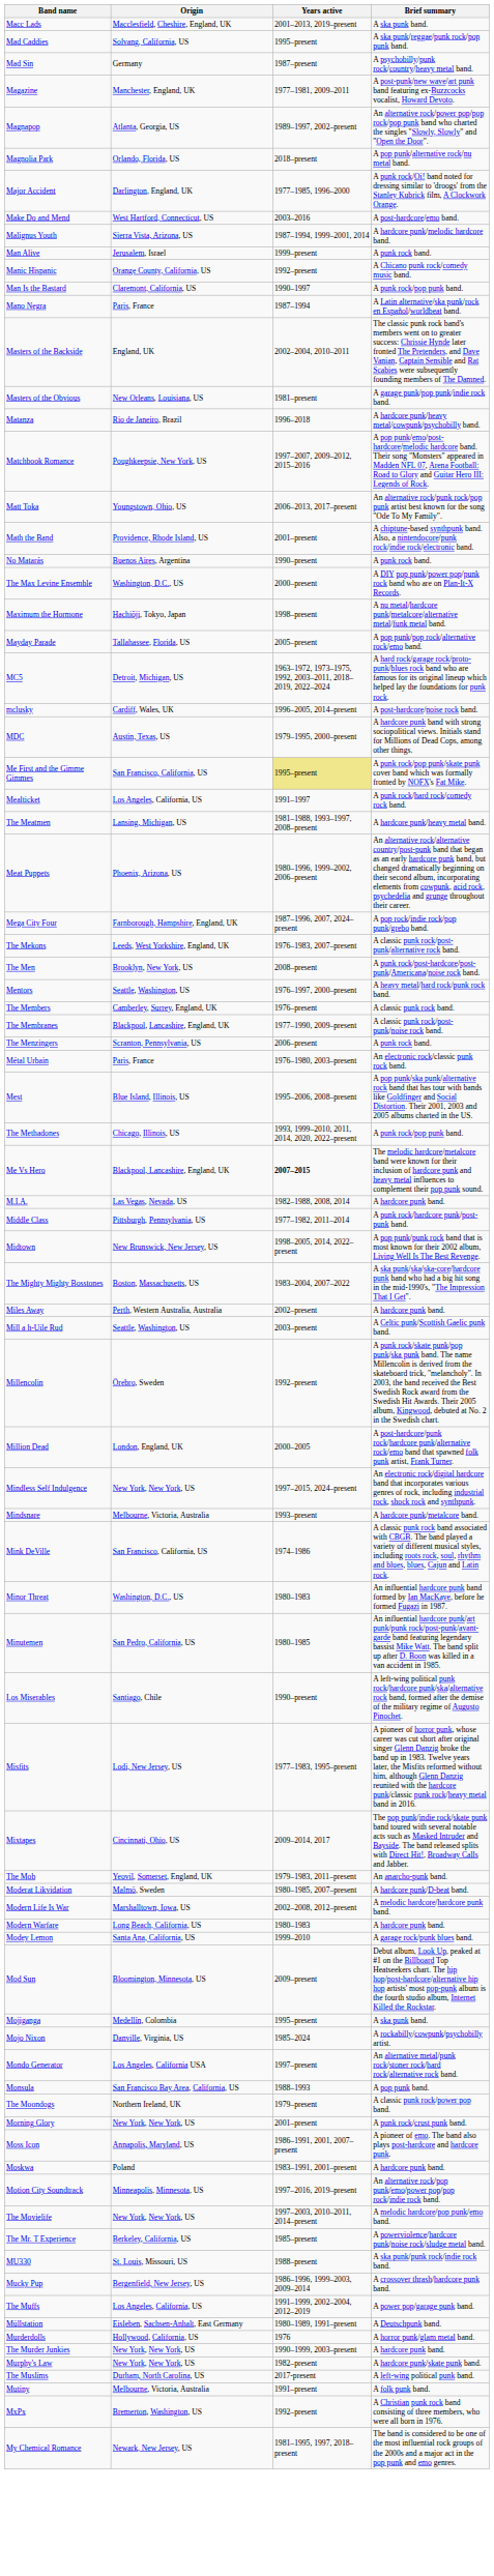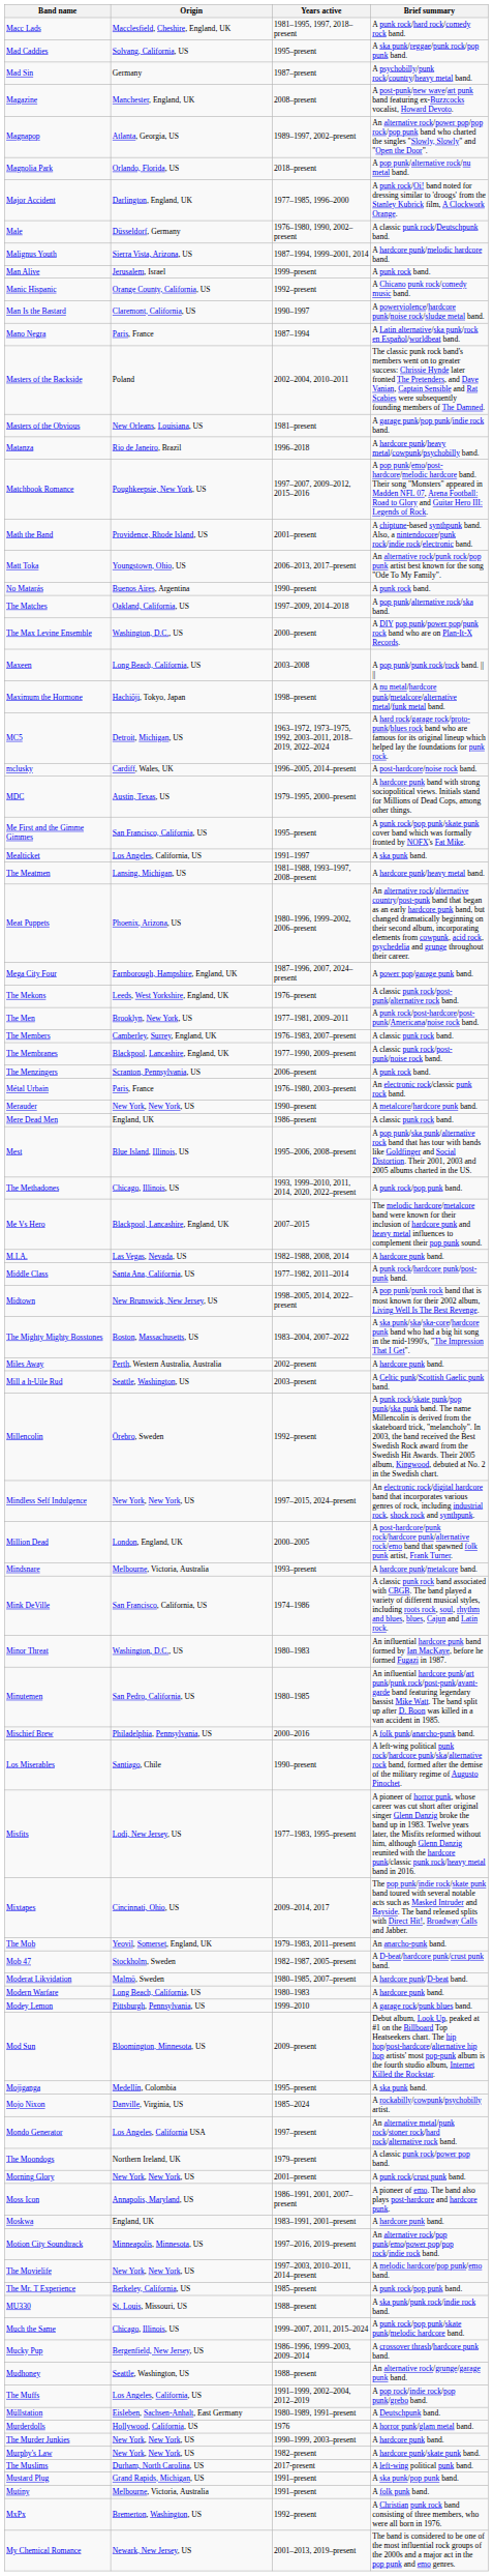Macc Lads | Years active: 2001–2013, 2019–present -> 1981–1995, 1997, 2018–present
Macc Lads | Brief summary: A ska punk band. -> A punk rock/hard rock/comedy rock band.
Magazine | Years active: 1977–1981, 2009–2011 -> 2008–present
- row: Make Do and Mend | West Hartford, Connecticut, US | 2003–2016 | A post-hardcore/emo band.
+ row: Male | Düsseldorf, Germany | 1976–1980, 1990, 2002–present | A classic punk rock/Deutschpunk band.
Man Is the Bastard | Brief summary: A punk rock/pop punk band. -> A powerviolence/hardcore punk/noise rock/sludge metal band.
Masters of the Backside | Origin: England, UK -> Poland
rows swapped: Math the Band <-> Matt Toka
+ row: The Matches | Oakland, California, US | 1997–2009, 2014–2018 | A pop punk/alternative rock/ska band.
+ row: Maxeen | Long Beach, California, US | 2003–2008 | A pop punk/punk rock/rock band. || ||
- row: Mayday Parade | Tallahassee, Florida, US | 2005–present | A pop punk/pop rock/alternative rock/emo band.
Me First and the Gimme Gimmes | Years active: khaki background -> no background
Mealticket | Brief summary: A punk rock/hard rock/comedy rock band. -> A ska punk band.
Mega City Four | Brief summary: A pop rock/indie rock/pop punk/grebo band. -> A power pop/garage punk band.
The Mekons | Years active: 1976–1983, 2007–present -> 1976–present
The Men | Years active: 2008–present -> 1977–1981, 2009–2011
- row: Mentors | Seattle, Washington, US | 1976–1997, 2000–present | A heavy metal/hard rock/punk rock band.
The Members | Years active: 1976–present -> 1976–1983, 2007–present
+ row: Merauder | New York, New York, US | 1990–present | A metalcore/hardcore punk band.
+ row: Mere Dead Men | England, UK | 1986–present | A classic punk rock band.
Me Vs Hero | Years active: bold -> normal
Middle Class | Origin: Pittsburgh, Pennsylvania, US -> Santa Ana, California, US
rows swapped: Million Dead <-> Mindless Self Indulgence
+ row: Mischief Brew | Philadelphia, Pennsylvania, US | 2000–2016 | A folk punk/anarcho-punk band.
+ row: Mob 47 | Stockholm, Sweden | 1982–1987, 2005–present | A D-beat/hardcore punk/crust punk band.
- row: Modern Life Is War | Marshalltown, Iowa, US | 2002–2008, 2012–present | A melodic hardcore/hardcore punk band.
Modey Lemon | Origin: Santa Ana, California, US -> Pittsburgh, Pennsylvania, US
- row: Monsula | San Francisco Bay Area, California, US | 1988–1993 | A pop punk band.
Moskwa | Origin: Poland -> England, UK
The Mr. T Experience | Brief summary: A powerviolence/hardcore punk/noise rock/sludge metal band. -> A punk rock/pop punk band.
+ row: Much the Same | Chicago, Illinois, US | 1999–2007, 2011, 2015–2024 | A punk rock/pop punk/skate punk/melodic hardcore band.
+ row: Mudhoney | Seattle, Washington, US | 1988–present | An alternative rock/grunge/garage punk band.
The Muffs | Brief summary: A power pop/garage punk band. -> A pop rock/indie rock/pop punk/grebo band.
+ row: Mustard Plug | Grand Rapids, Michigan, US | 1991–present | A ska punk/pop punk band.
My Chemical Romance | Years active: 1981–1995, 1997, 2018–present -> 2001–2013, 2019–present
